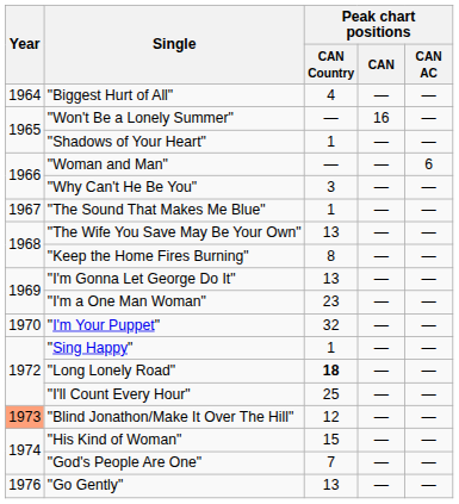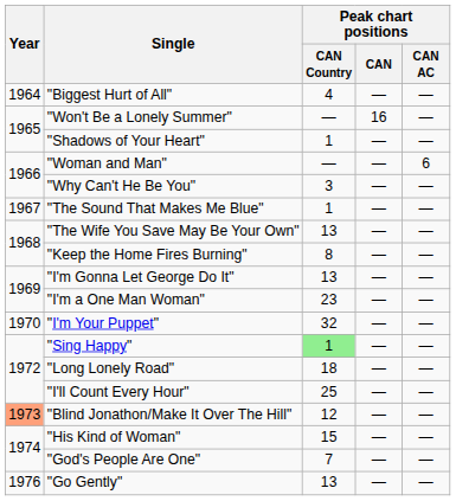"Sing Happy" | Peak chart positions / CAN Country: no background -> lightgreen background
"Long Lonely Road" | Peak chart positions / CAN Country: bold -> normal
